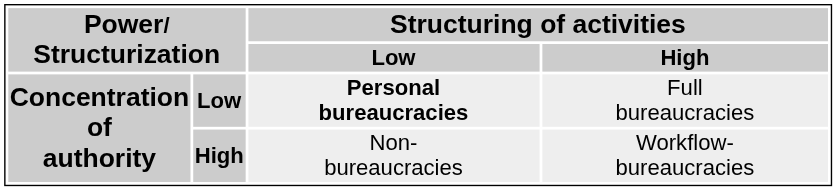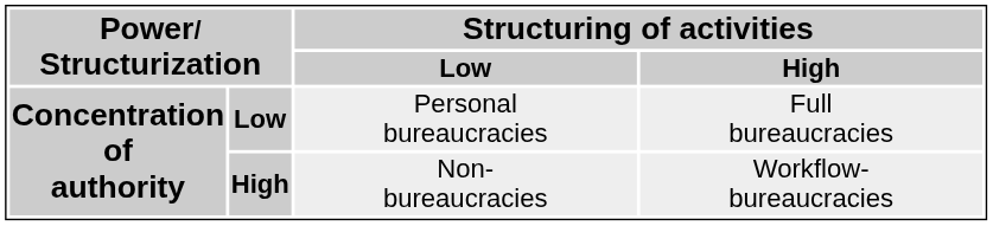row 3 | Structuring of activities / Low: bold -> normal
